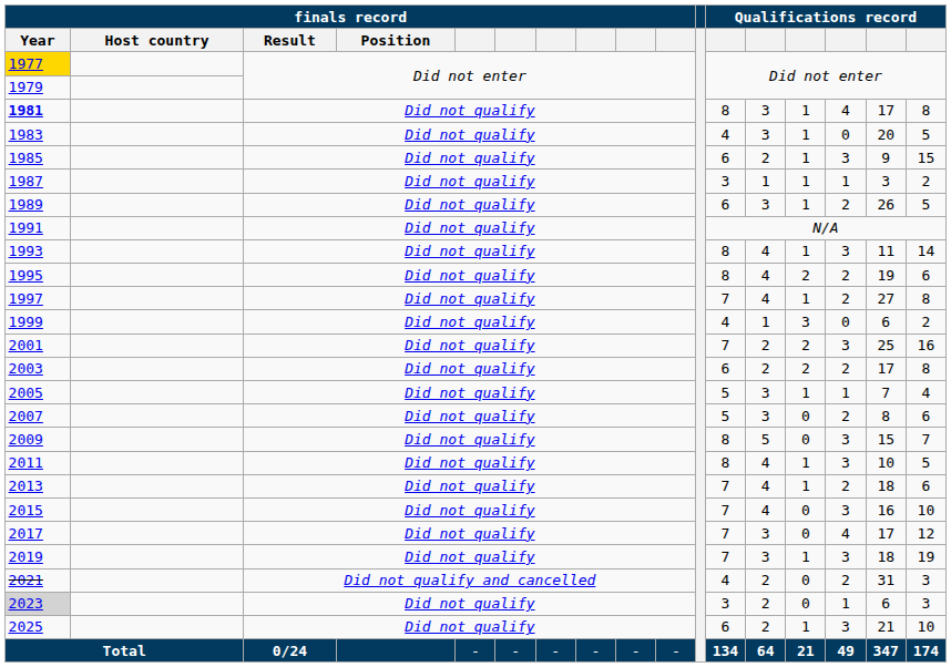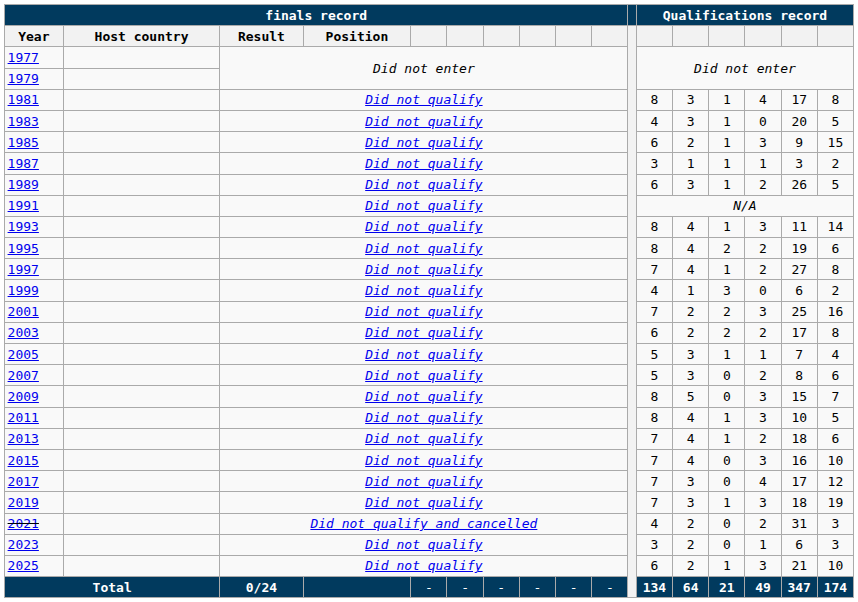1977 | finals record / Year: gold background -> no background
1981 | finals record / Year: bold -> normal
2023 | finals record / Year: lightgrey background -> no background
